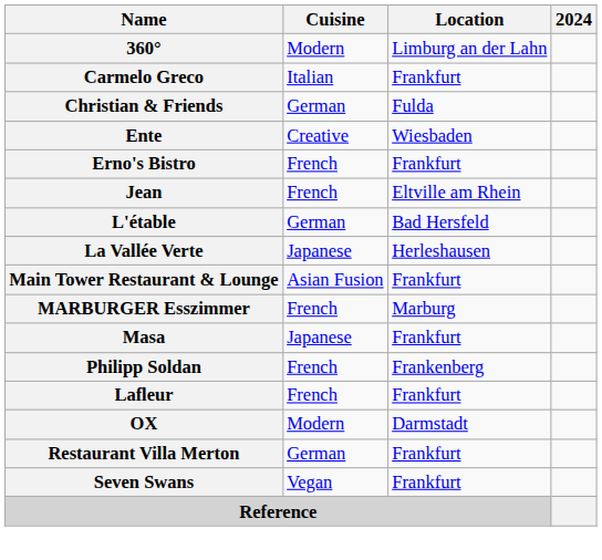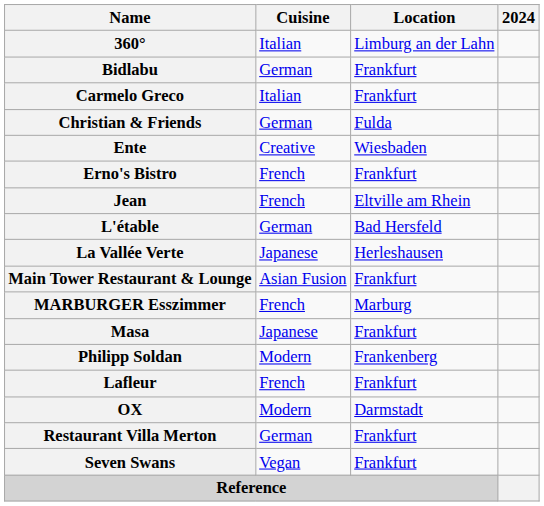360° | Cuisine: Modern -> Italian
+ row: Bidlabu | German | Frankfurt
Philipp Soldan | Cuisine: French -> Modern
